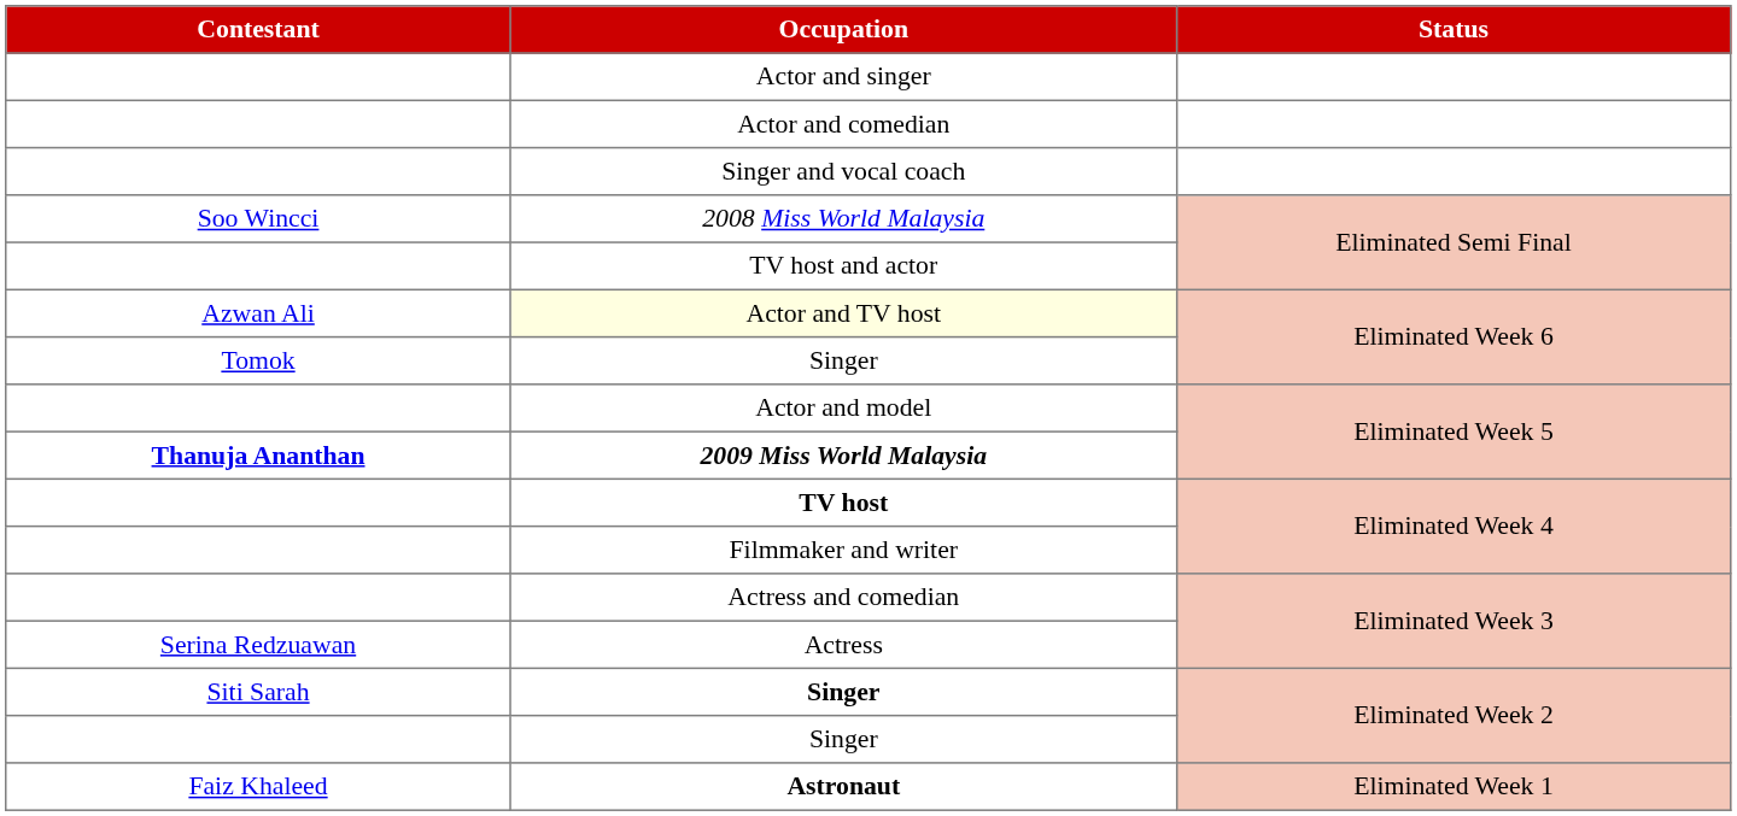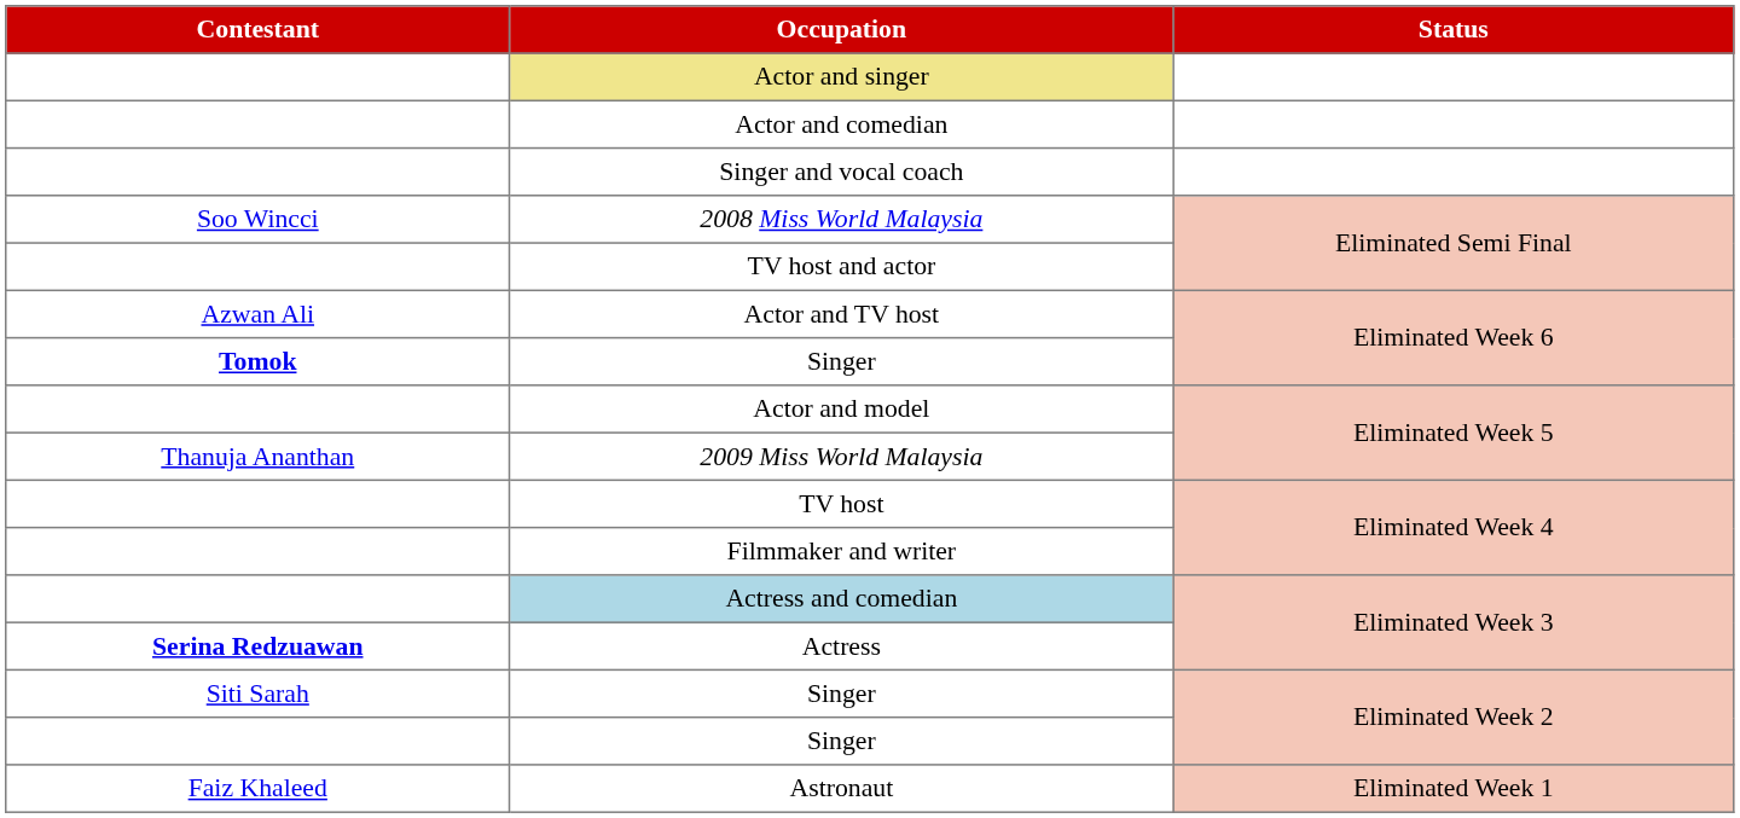Actor and singer | Occupation: no background -> khaki background
Actor and TV host | Occupation: lightyellow background -> no background
Tomok / Singer | Contestant: normal -> bold
2009 Miss World Malaysia | Contestant: bold -> normal
2009 Miss World Malaysia | Occupation: bold -> normal
TV host | Occupation: bold -> normal
Actress and comedian | Occupation: no background -> lightblue background
Actress | Contestant: normal -> bold
Siti Sarah / Singer | Occupation: bold -> normal
Astronaut | Occupation: bold -> normal
